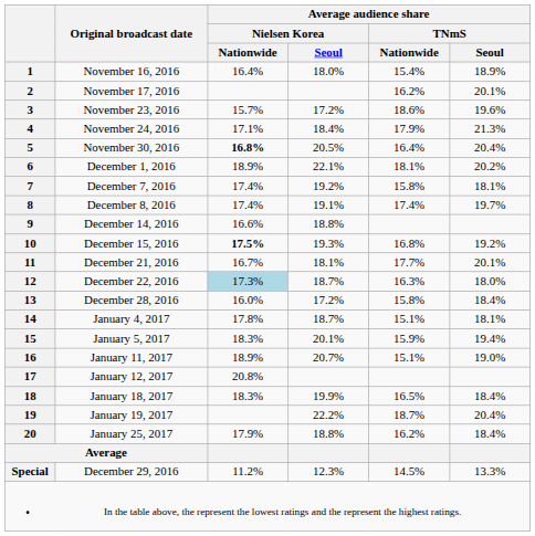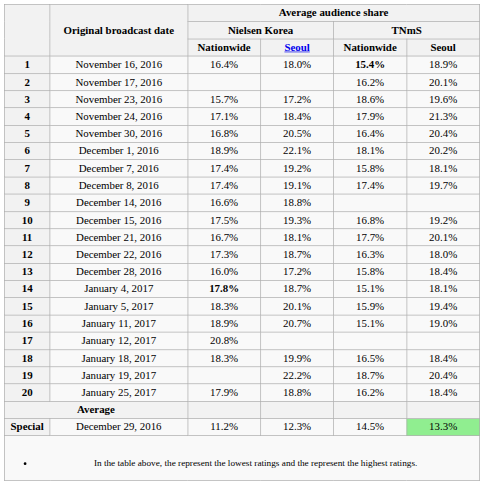1 | Average audience share / TNmS / Nationwide: normal -> bold
5 | Average audience share / Nielsen Korea / Nationwide: bold -> normal
10 | Average audience share / Nielsen Korea / Nationwide: bold -> normal
12 | Average audience share / Nielsen Korea / Nationwide: lightblue background -> no background
14 | Average audience share / Nielsen Korea / Nationwide: normal -> bold
Special | Average audience share / TNmS / Seoul: no background -> lightgreen background
